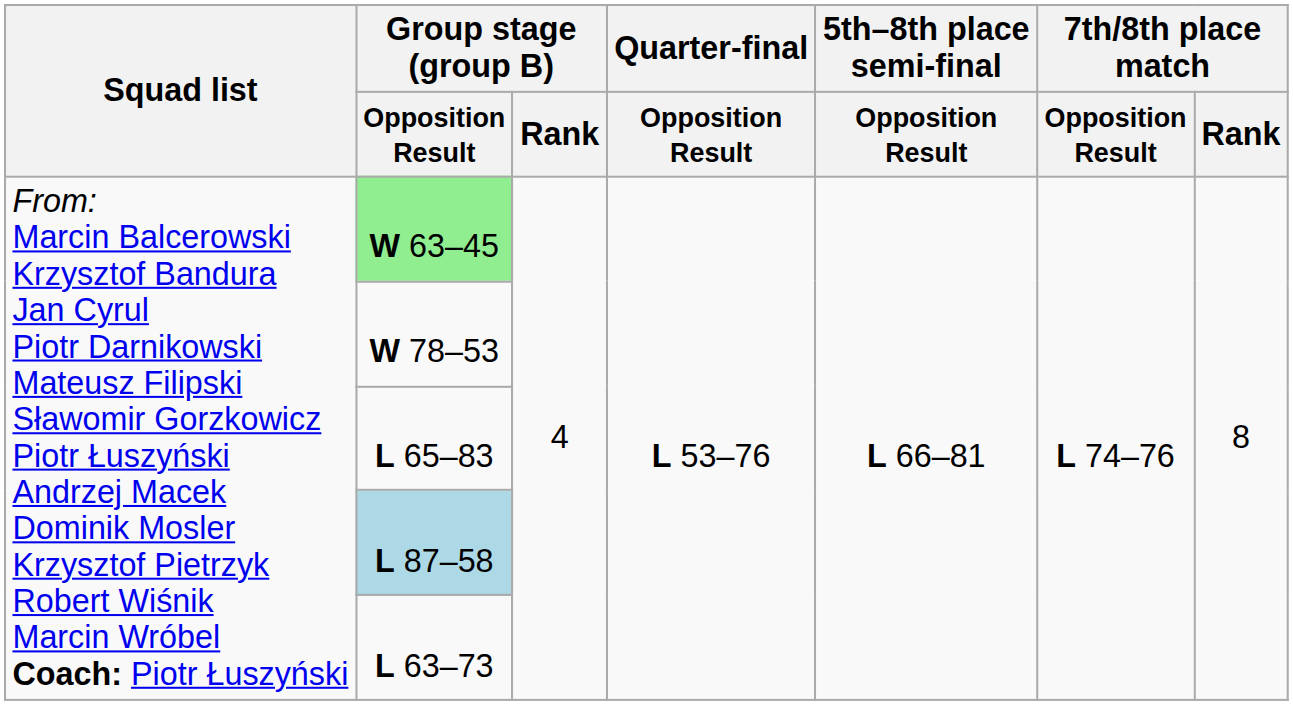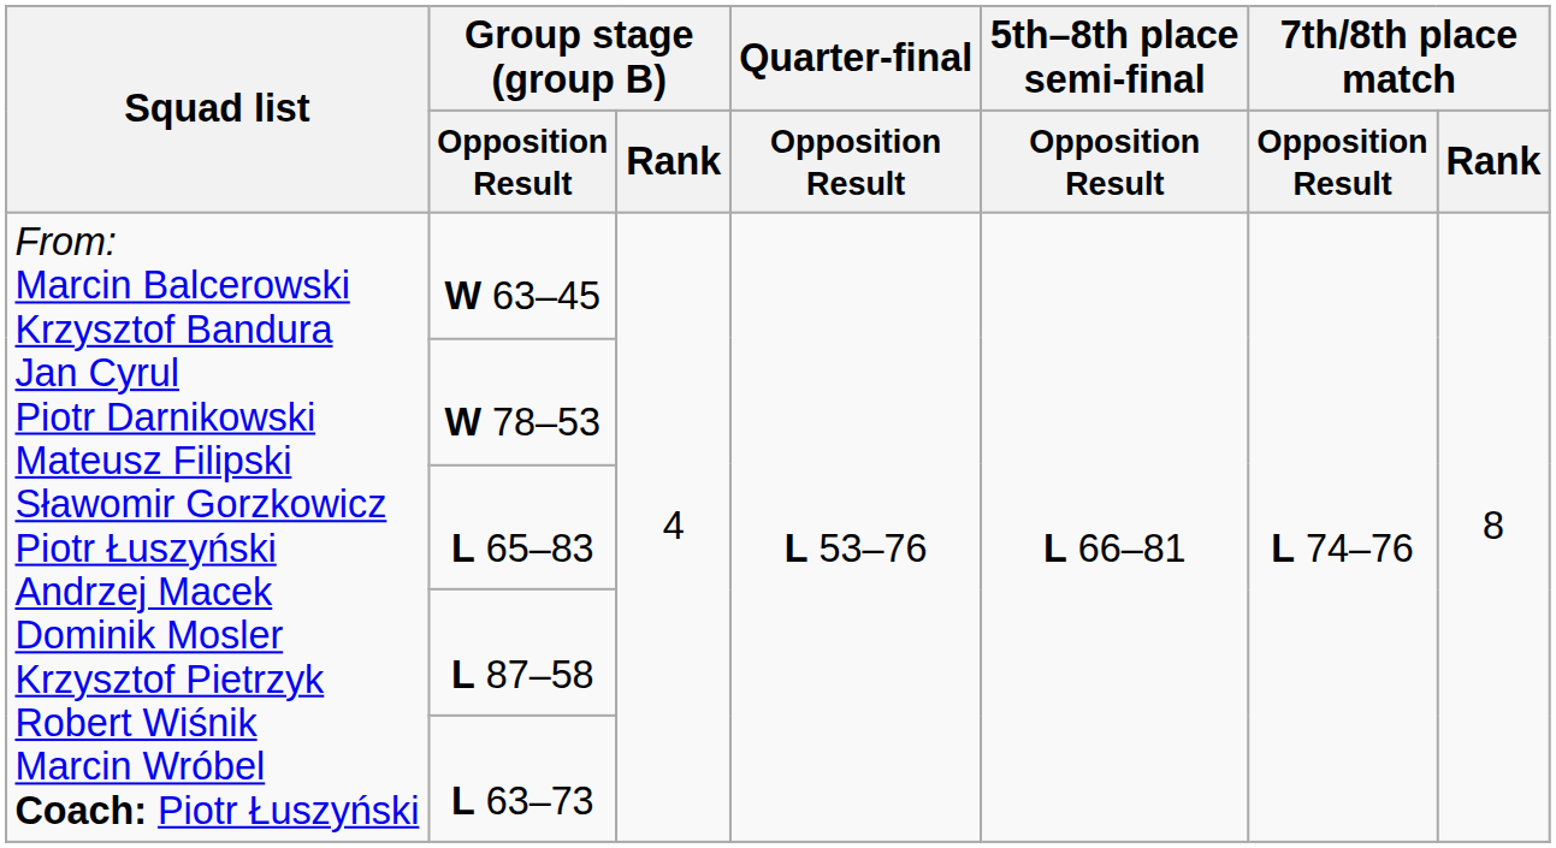W 63–45 | Group stage (group B) / Opposition Result: lightgreen background -> no background
L 87–58 | Group stage (group B) / Opposition Result: lightblue background -> no background
